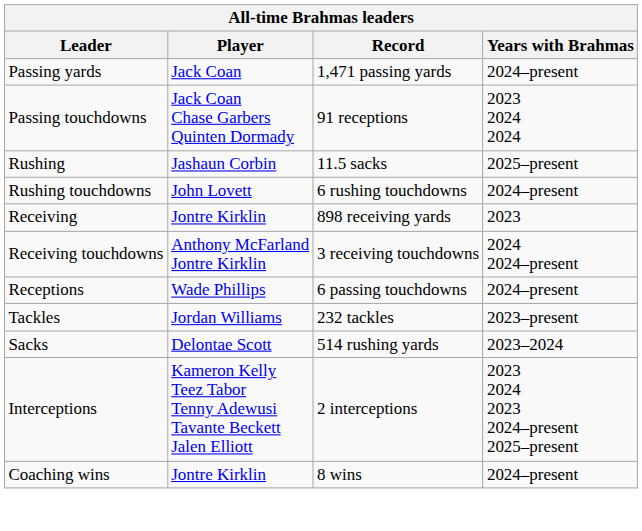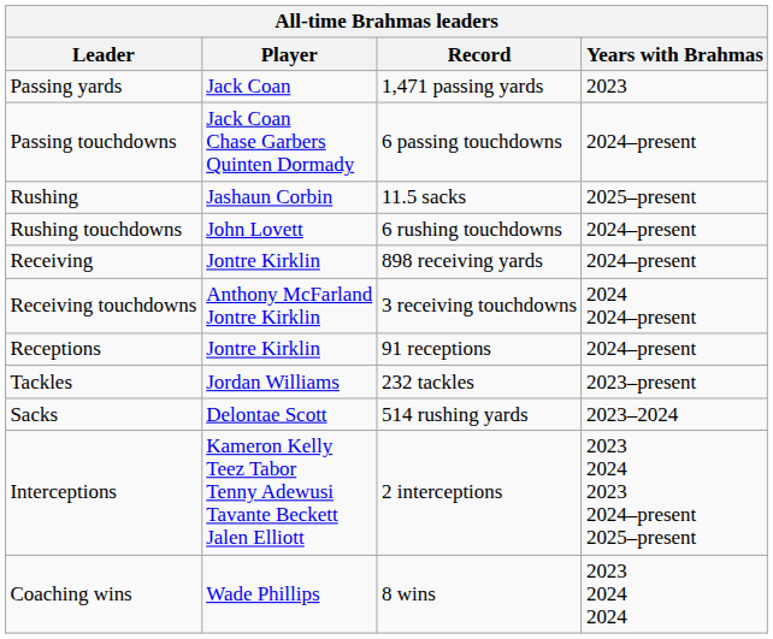Passing yards | Years with Brahmas: 2024–present -> 2023
Passing touchdowns | Record: 91 receptions -> 6 passing touchdowns
Passing touchdowns | Years with Brahmas: 2023 2024 2024 -> 2024–present
Receiving | Years with Brahmas: 2023 -> 2024–present
Receptions | Player: Wade Phillips -> Jontre Kirklin
Receptions | Record: 6 passing touchdowns -> 91 receptions
Coaching wins | Player: Jontre Kirklin -> Wade Phillips
Coaching wins | Years with Brahmas: 2024–present -> 2023 2024 2024
